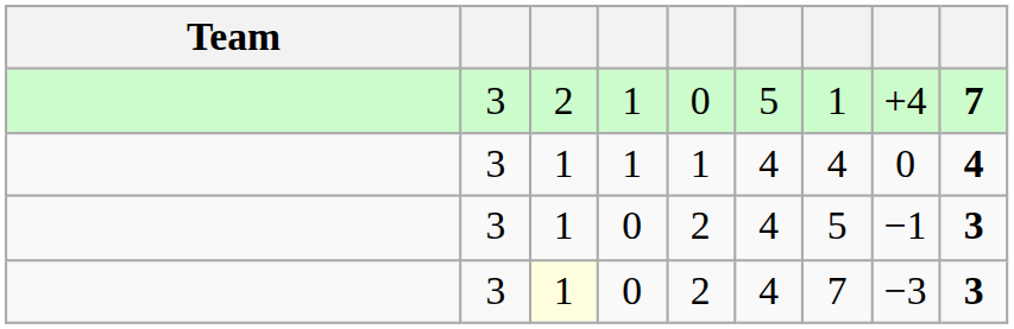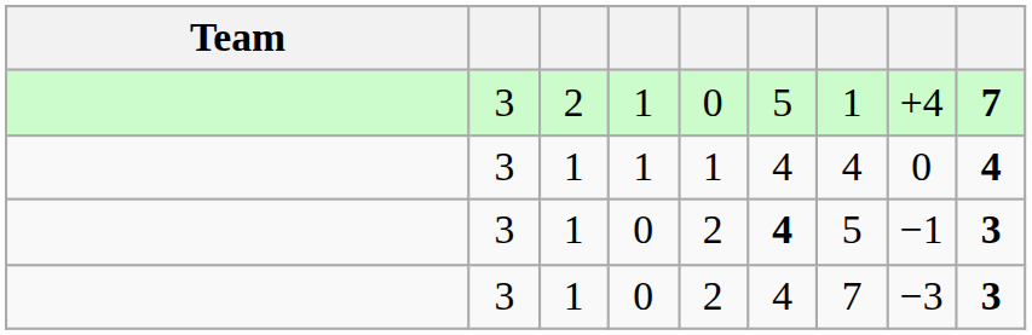row 4 | column 6: normal -> bold
row 5 | column 3: lightyellow background -> no background
